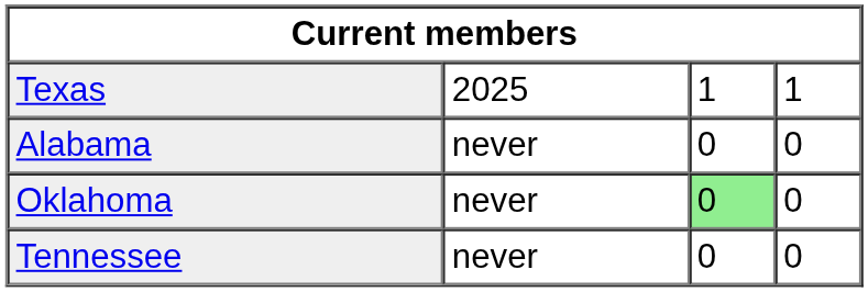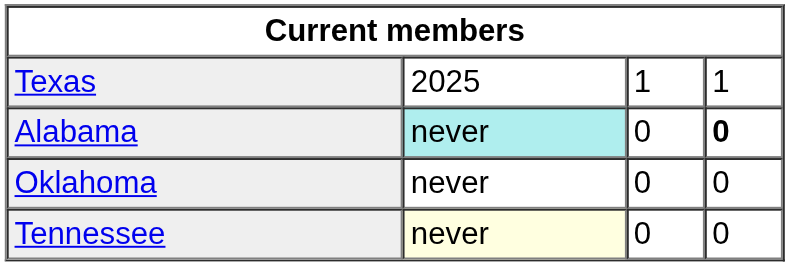Alabama | column 2: no background -> paleturquoise background
Alabama | column 4: normal -> bold
Oklahoma | column 3: lightgreen background -> no background
Tennessee | column 2: no background -> lightyellow background
